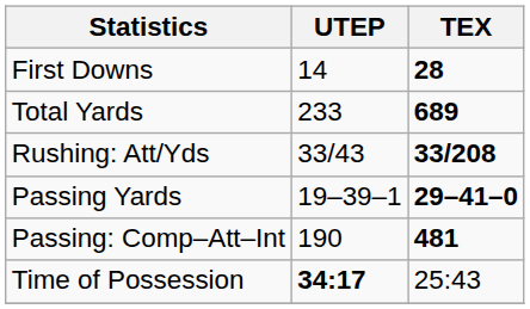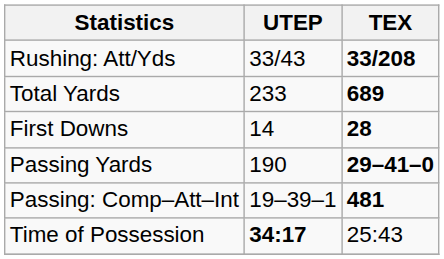rows swapped: First Downs <-> Rushing: Att/Yds
Passing Yards | UTEP: 19–39–1 -> 190
Passing: Comp–Att–Int | UTEP: 190 -> 19–39–1
